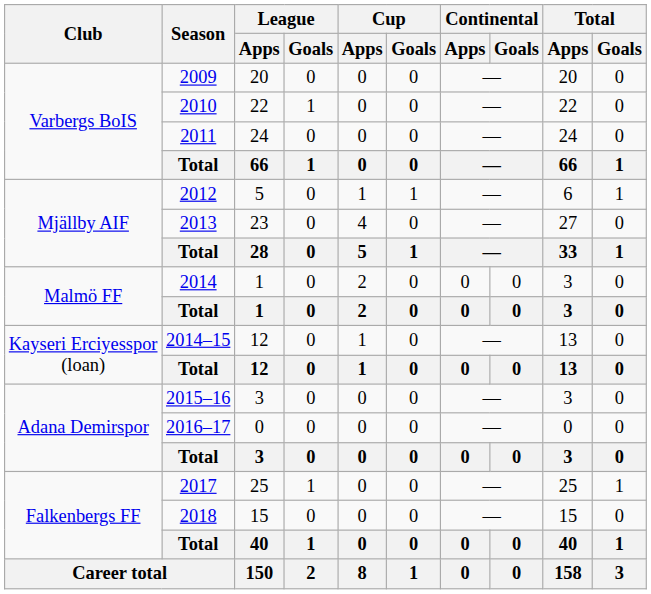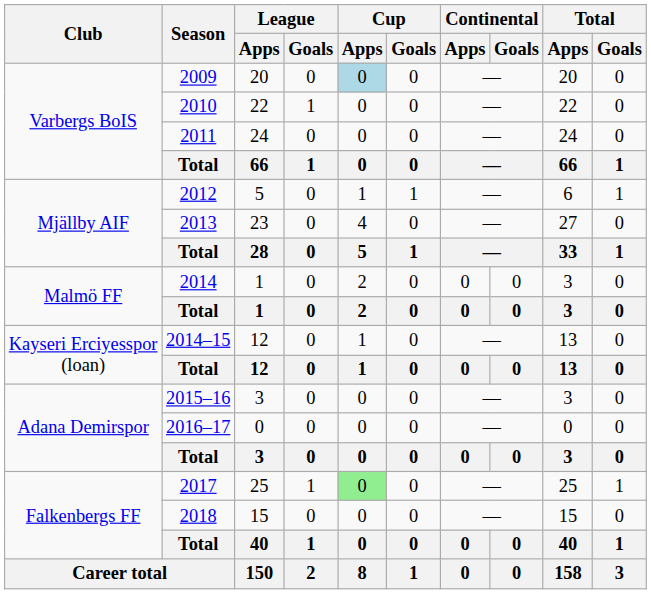2009 | Cup / Apps: no background -> lightblue background
2017 | Cup / Apps: no background -> lightgreen background
